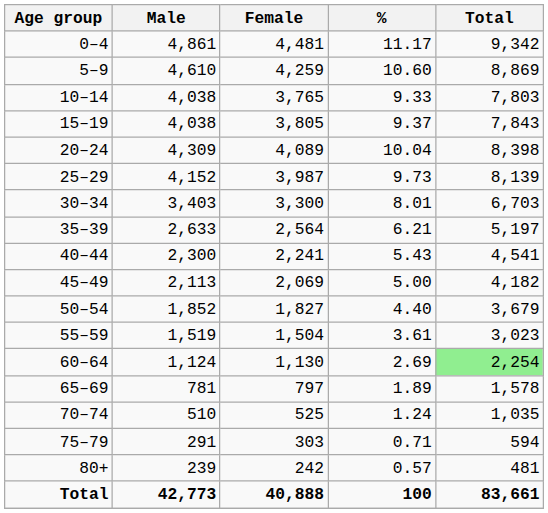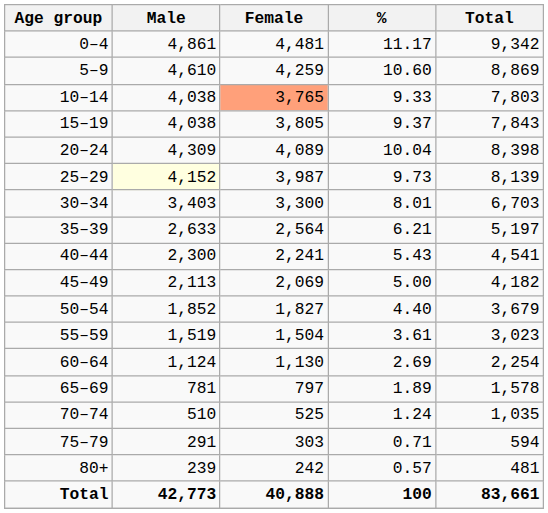10–14 | Female: no background -> lightsalmon background
25–29 | Male: no background -> lightyellow background
60–64 | Total: lightgreen background -> no background
